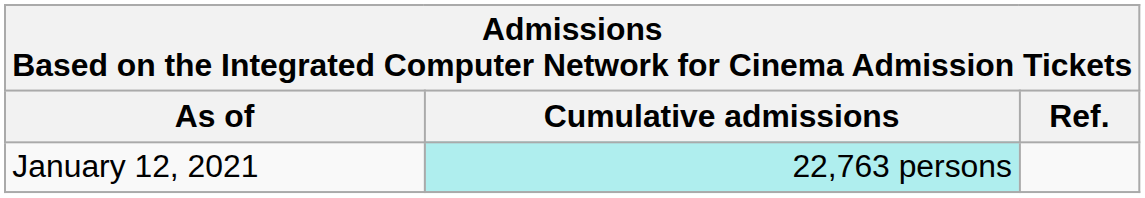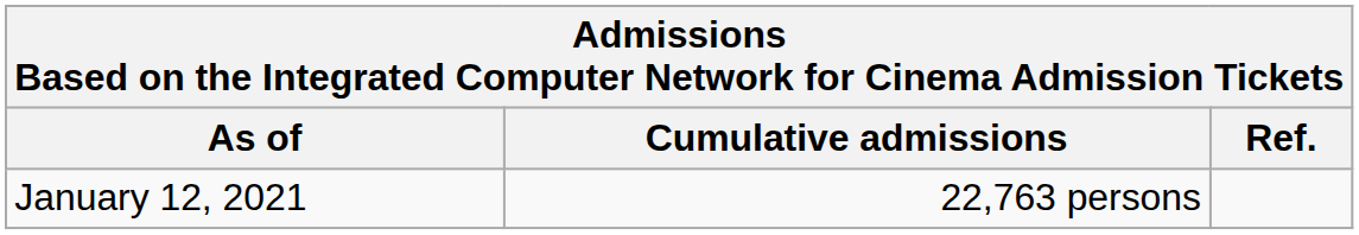January 12, 2021 | Cumulative admissions: paleturquoise background -> no background
